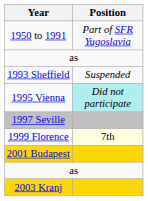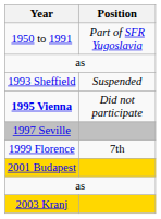1995 Vienna | Year: normal -> bold
1995 Vienna | Position: paleturquoise background -> no background
1999 Florence | Position: lightyellow background -> no background
